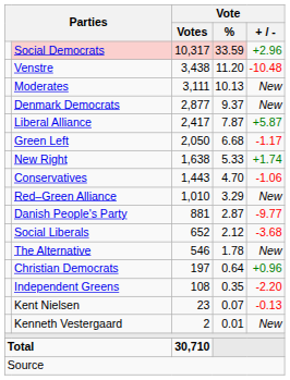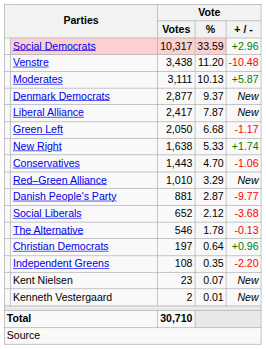Moderates | Vote / + / -: New -> +5.87
Liberal Alliance | Vote / + / -: +5.87 -> New
The Alternative | Vote / + / -: New -> -0.13
Kent Nielsen | Vote / + / -: -0.13 -> New
